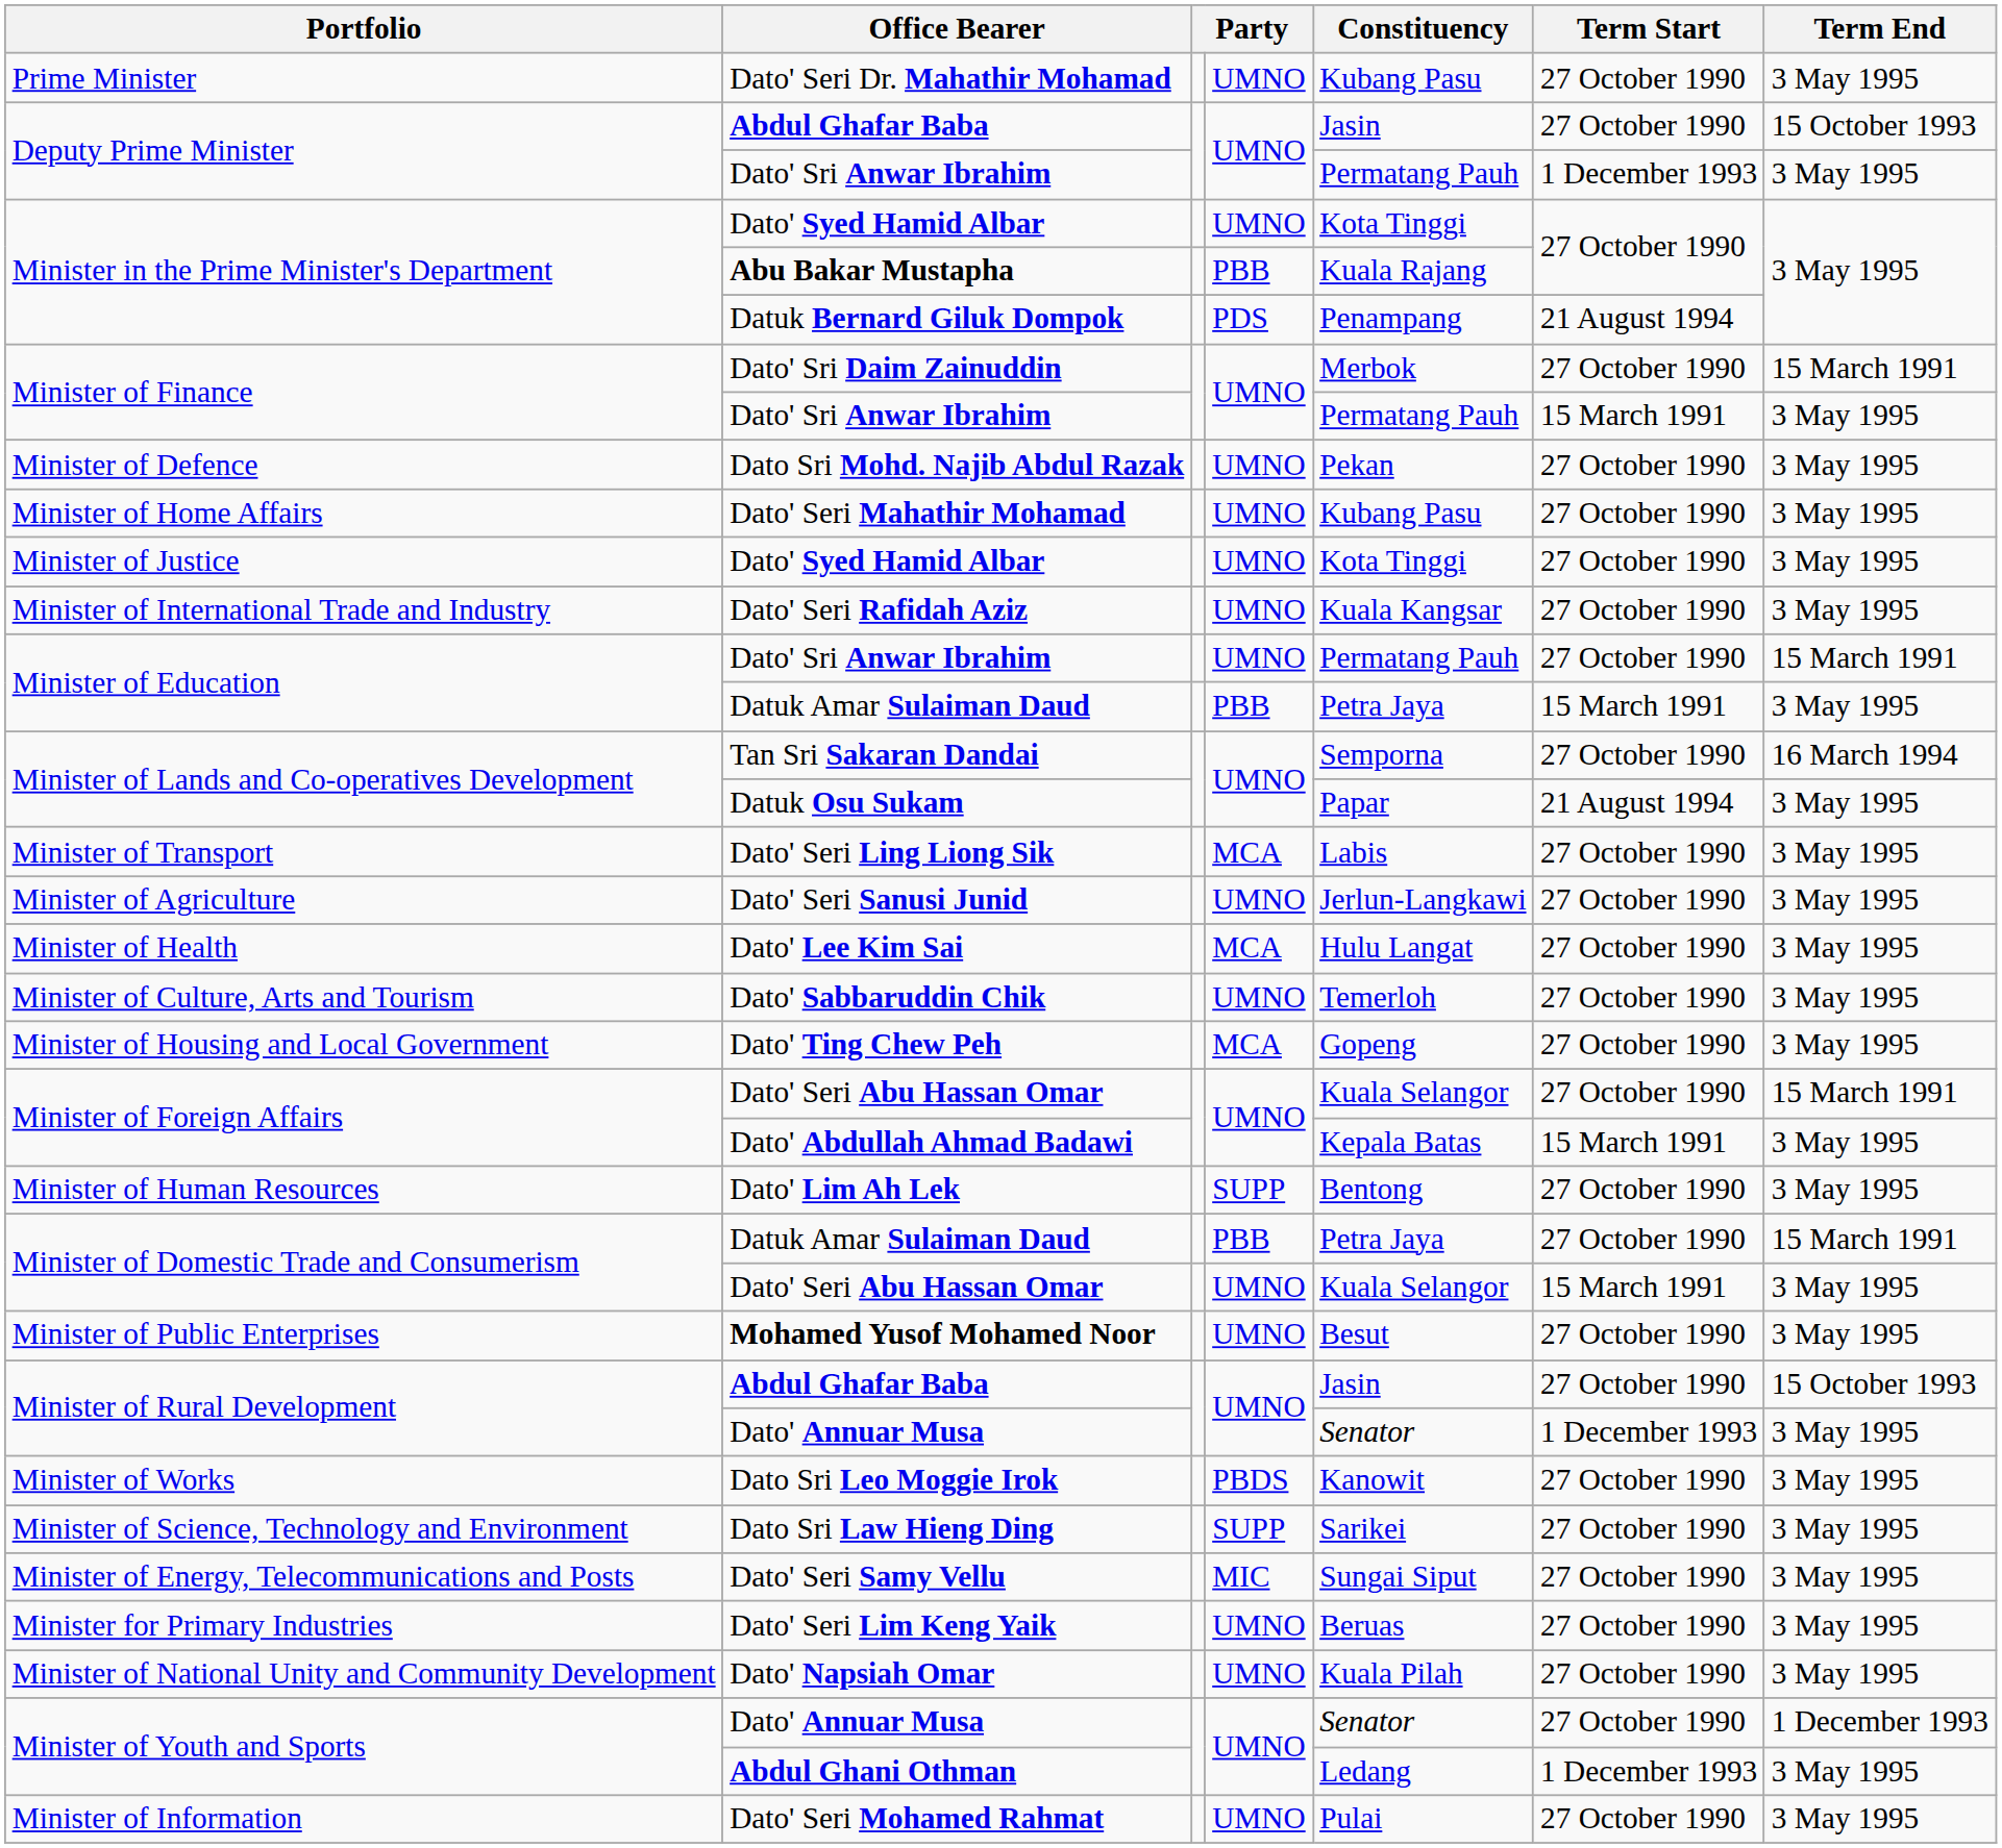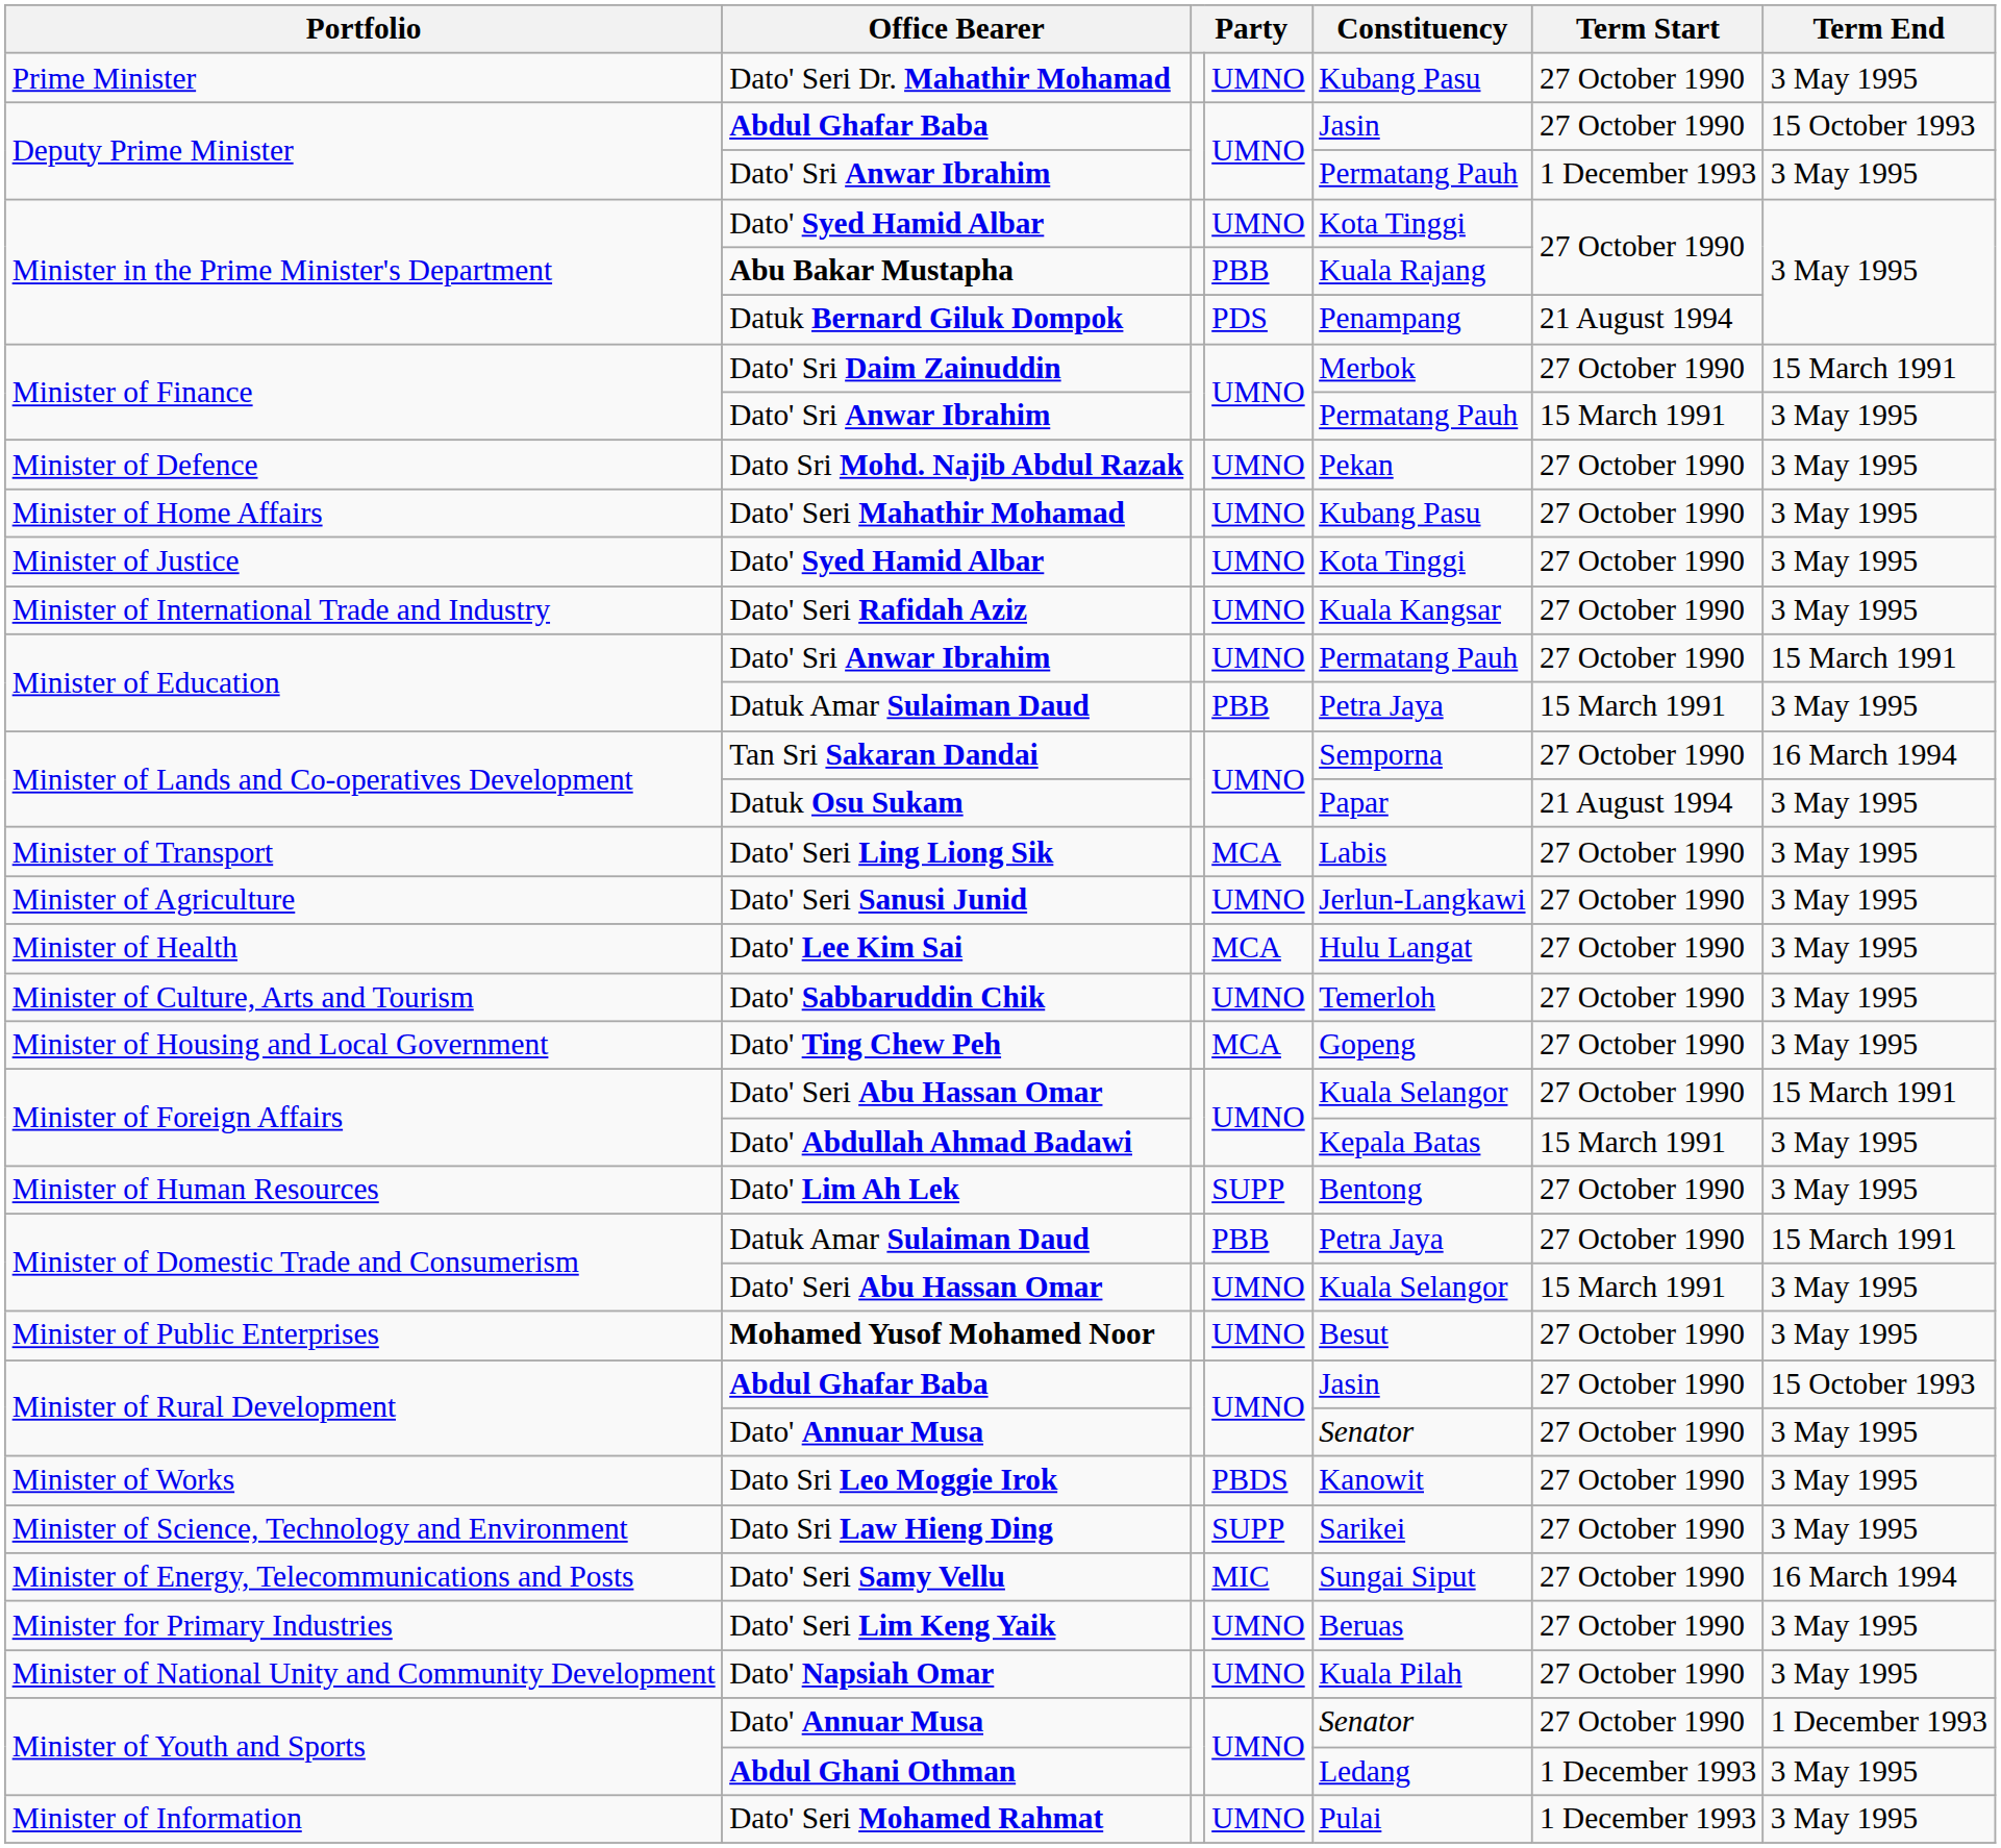Minister of Rural Development / Dato' Annuar Musa | Term Start: 1 December 1993 -> 27 October 1990
Dato' Seri Samy Vellu | Term End: 3 May 1995 -> 16 March 1994
Dato' Seri Mohamed Rahmat | Term Start: 27 October 1990 -> 1 December 1993
